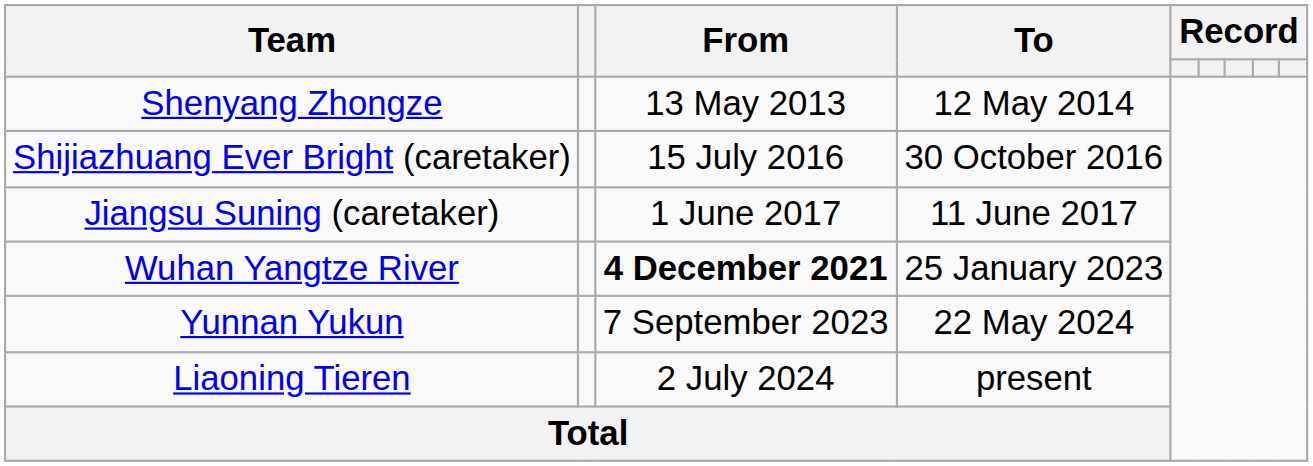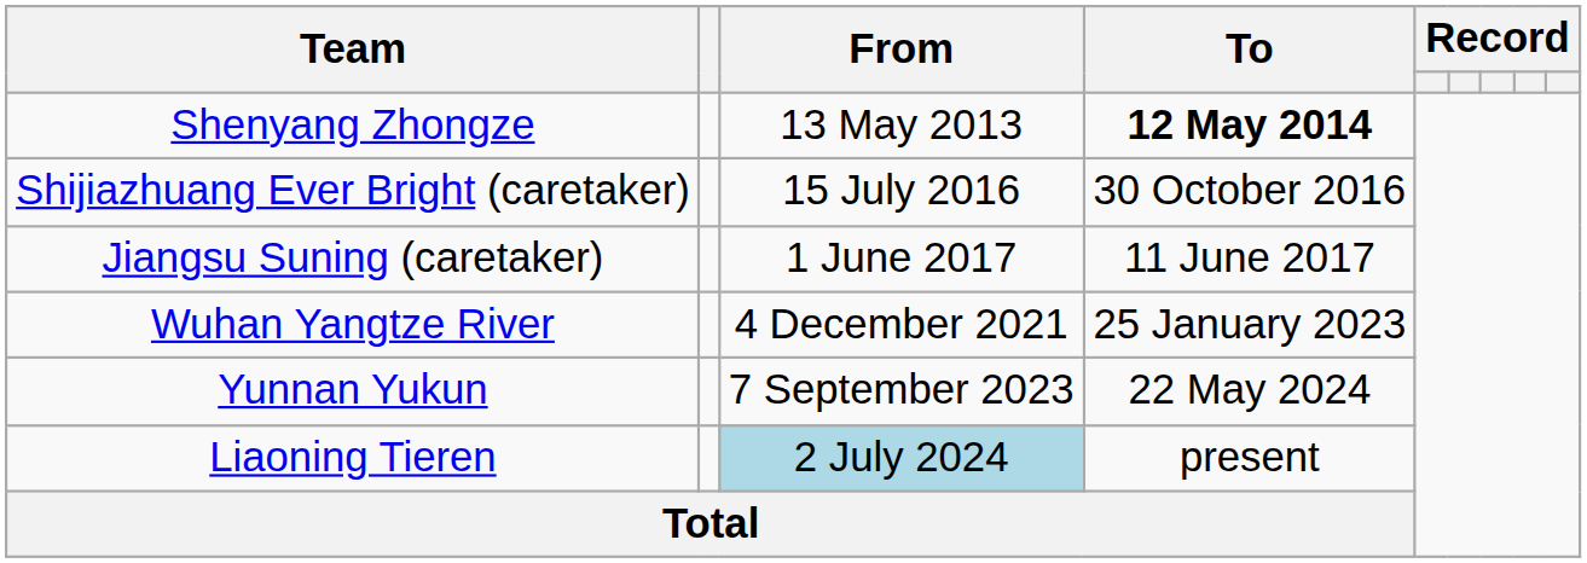Shenyang Zhongze | To: normal -> bold
Wuhan Yangtze River | From: bold -> normal
Liaoning Tieren | From: no background -> lightblue background
